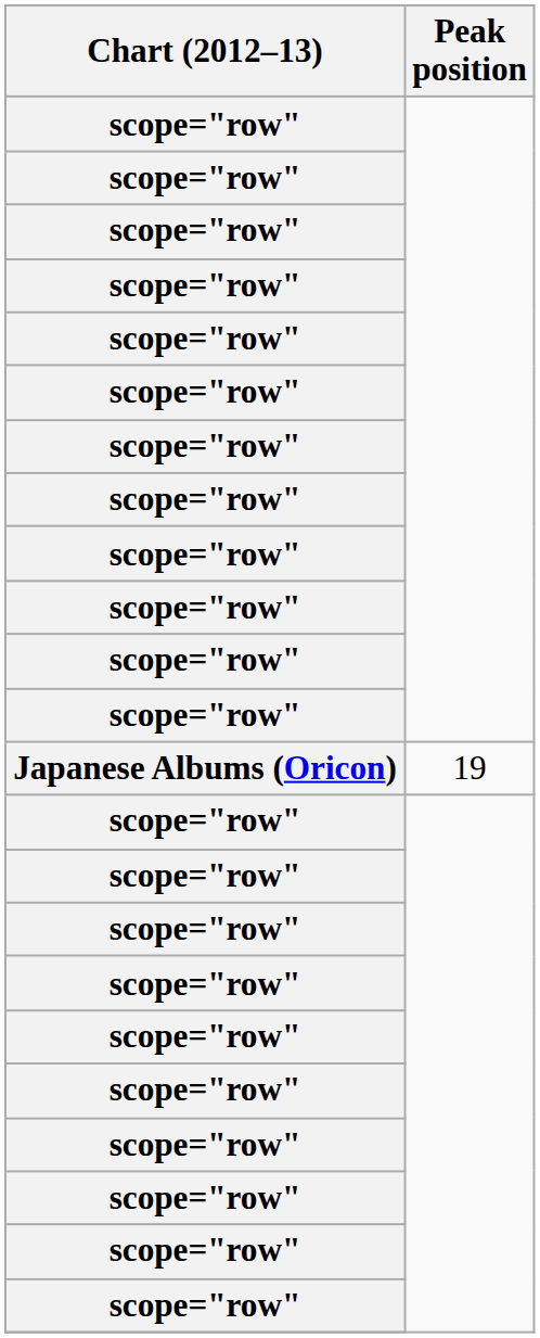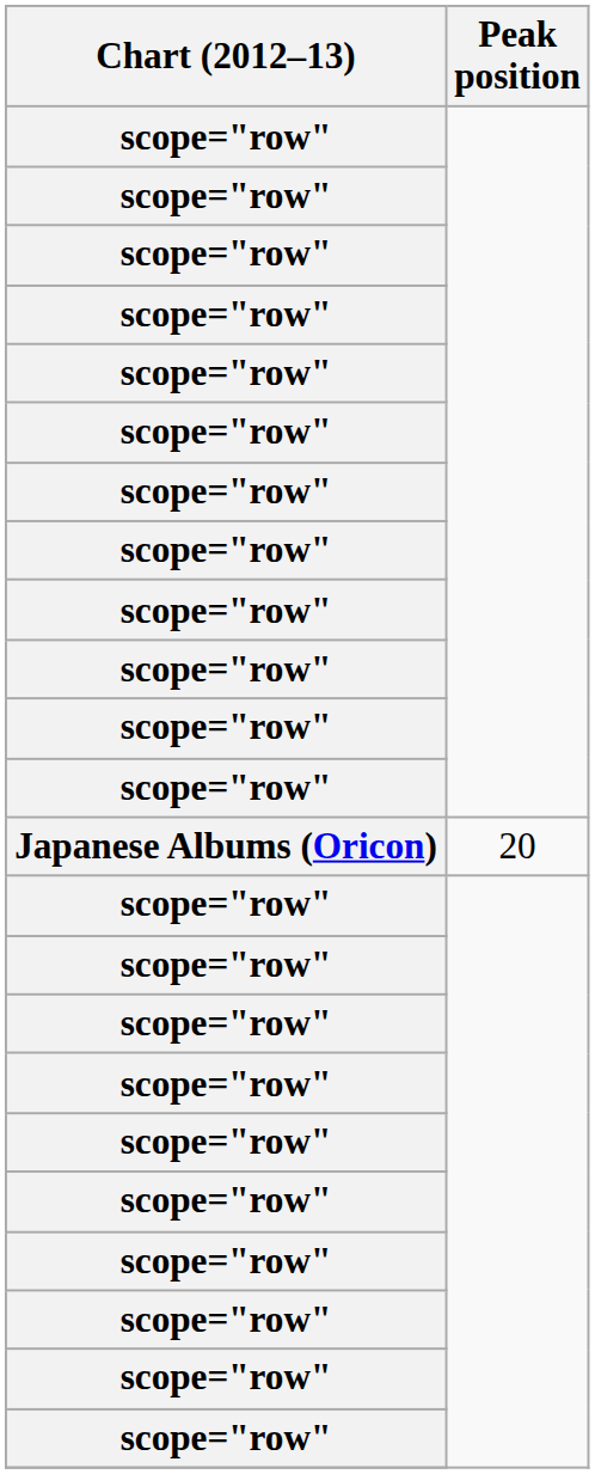Japanese Albums (Oricon) | Peak position: 19 -> 20
